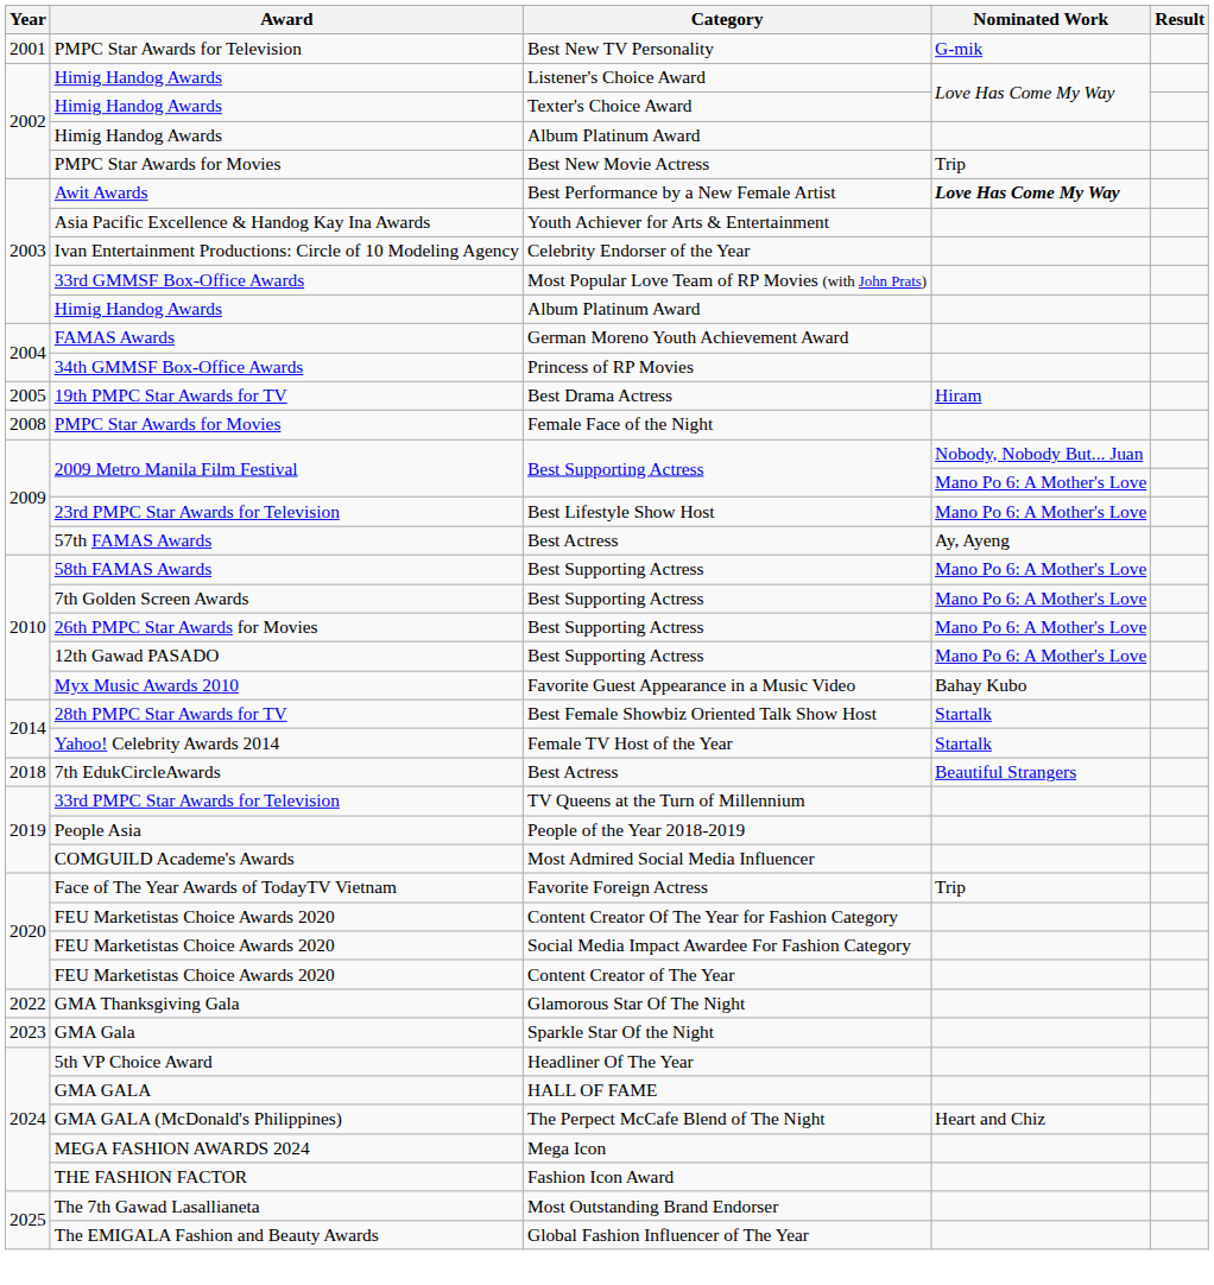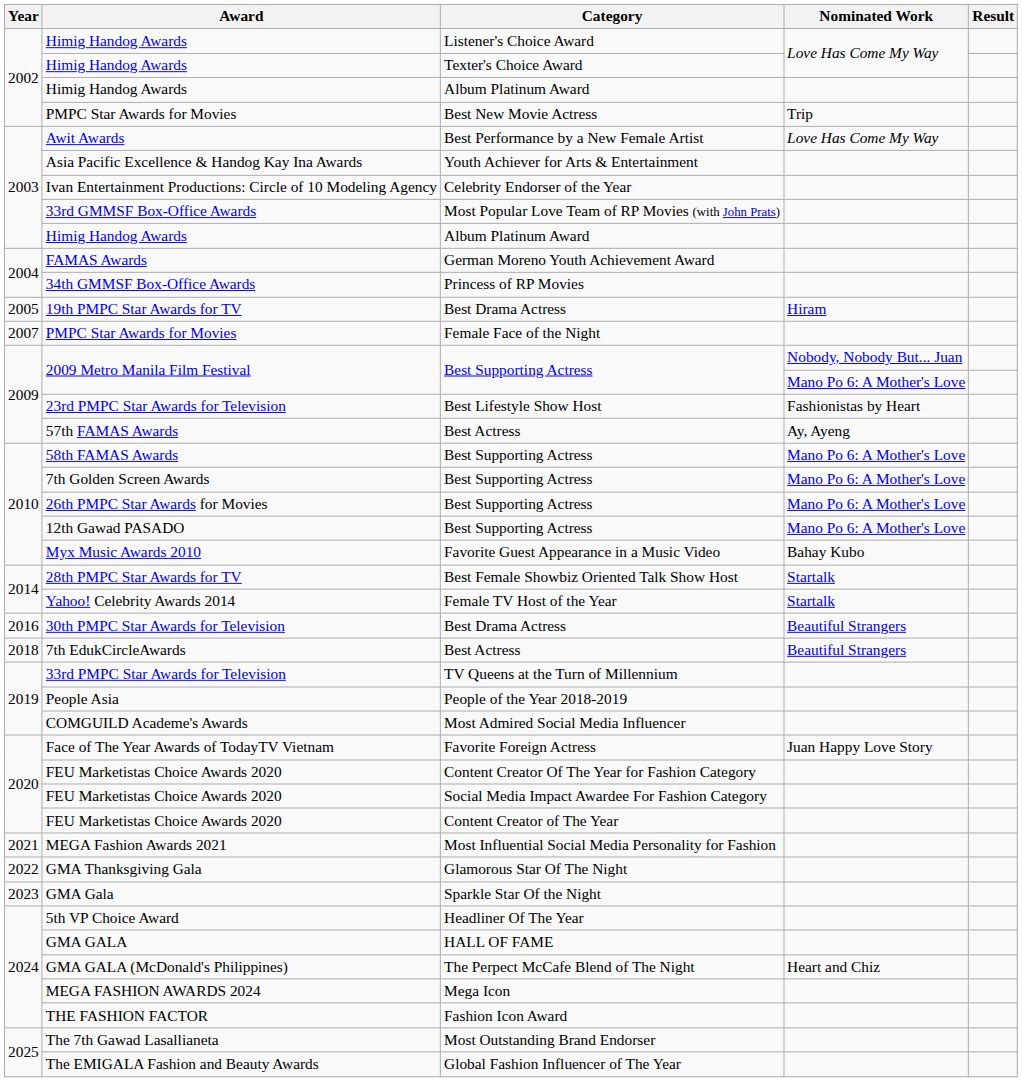- row: 2001 | PMPC Star Awards for Television | Best New TV Personality | G-mik
Awit Awards | Nominated Work: bold -> normal
PMPC Star Awards for Movies / Female Face of the Night | Year: 2008 -> 2007
23rd PMPC Star Awards for Television | Nominated Work: Mano Po 6: A Mother's Love -> Fashionistas by Heart
+ row: 2016 | 30th PMPC Star Awards for Television | Best Drama Actress | Beautiful Strangers
Face of The Year Awards of TodayTV Vietnam | Nominated Work: Trip -> Juan Happy Love Story
+ row: 2021 | MEGA Fashion Awards 2021 | Most Influential Social Media Personality for Fashion
